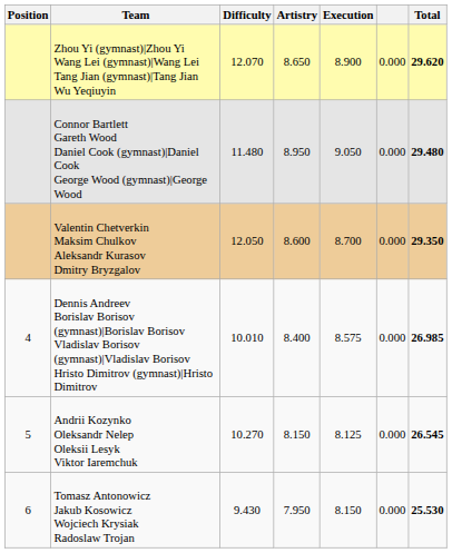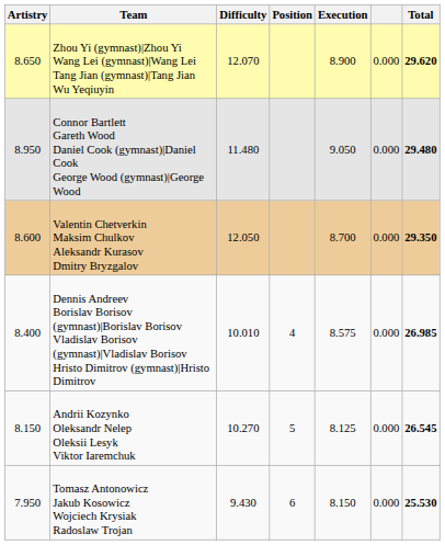columns swapped: Position <-> Artistry
